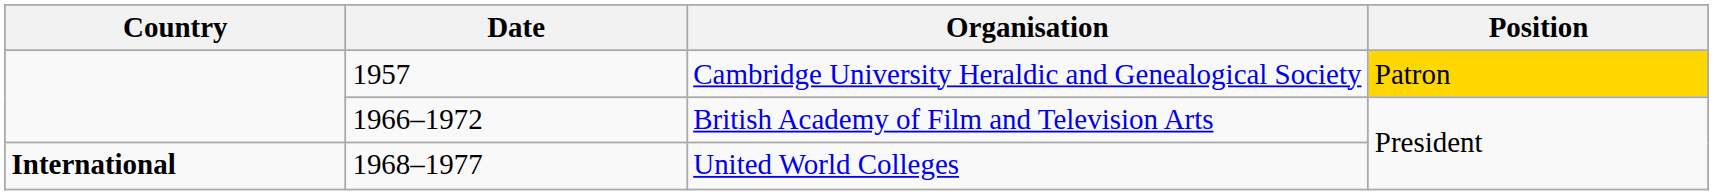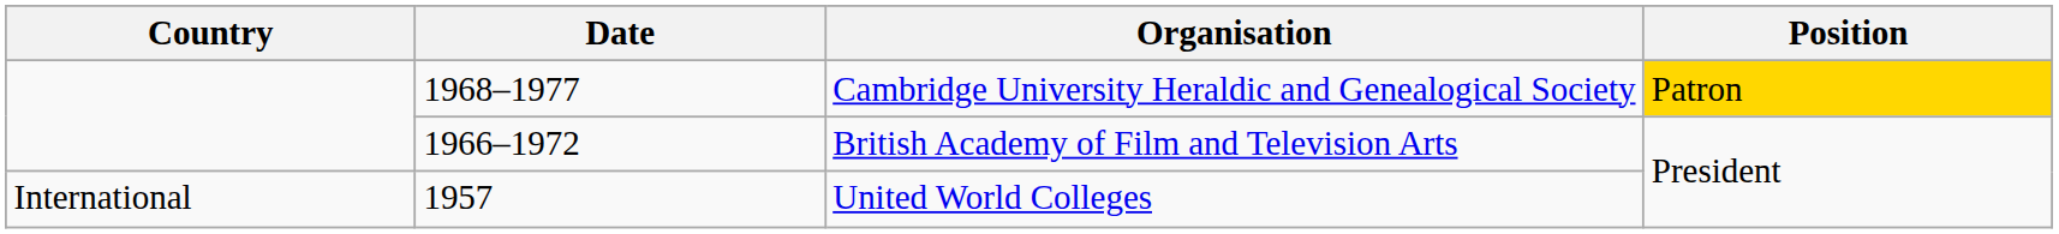Cambridge University Heraldic and Genealogical Society | Date: 1957 -> 1968–1977
United World Colleges | Country: bold -> normal
United World Colleges | Date: 1968–1977 -> 1957
